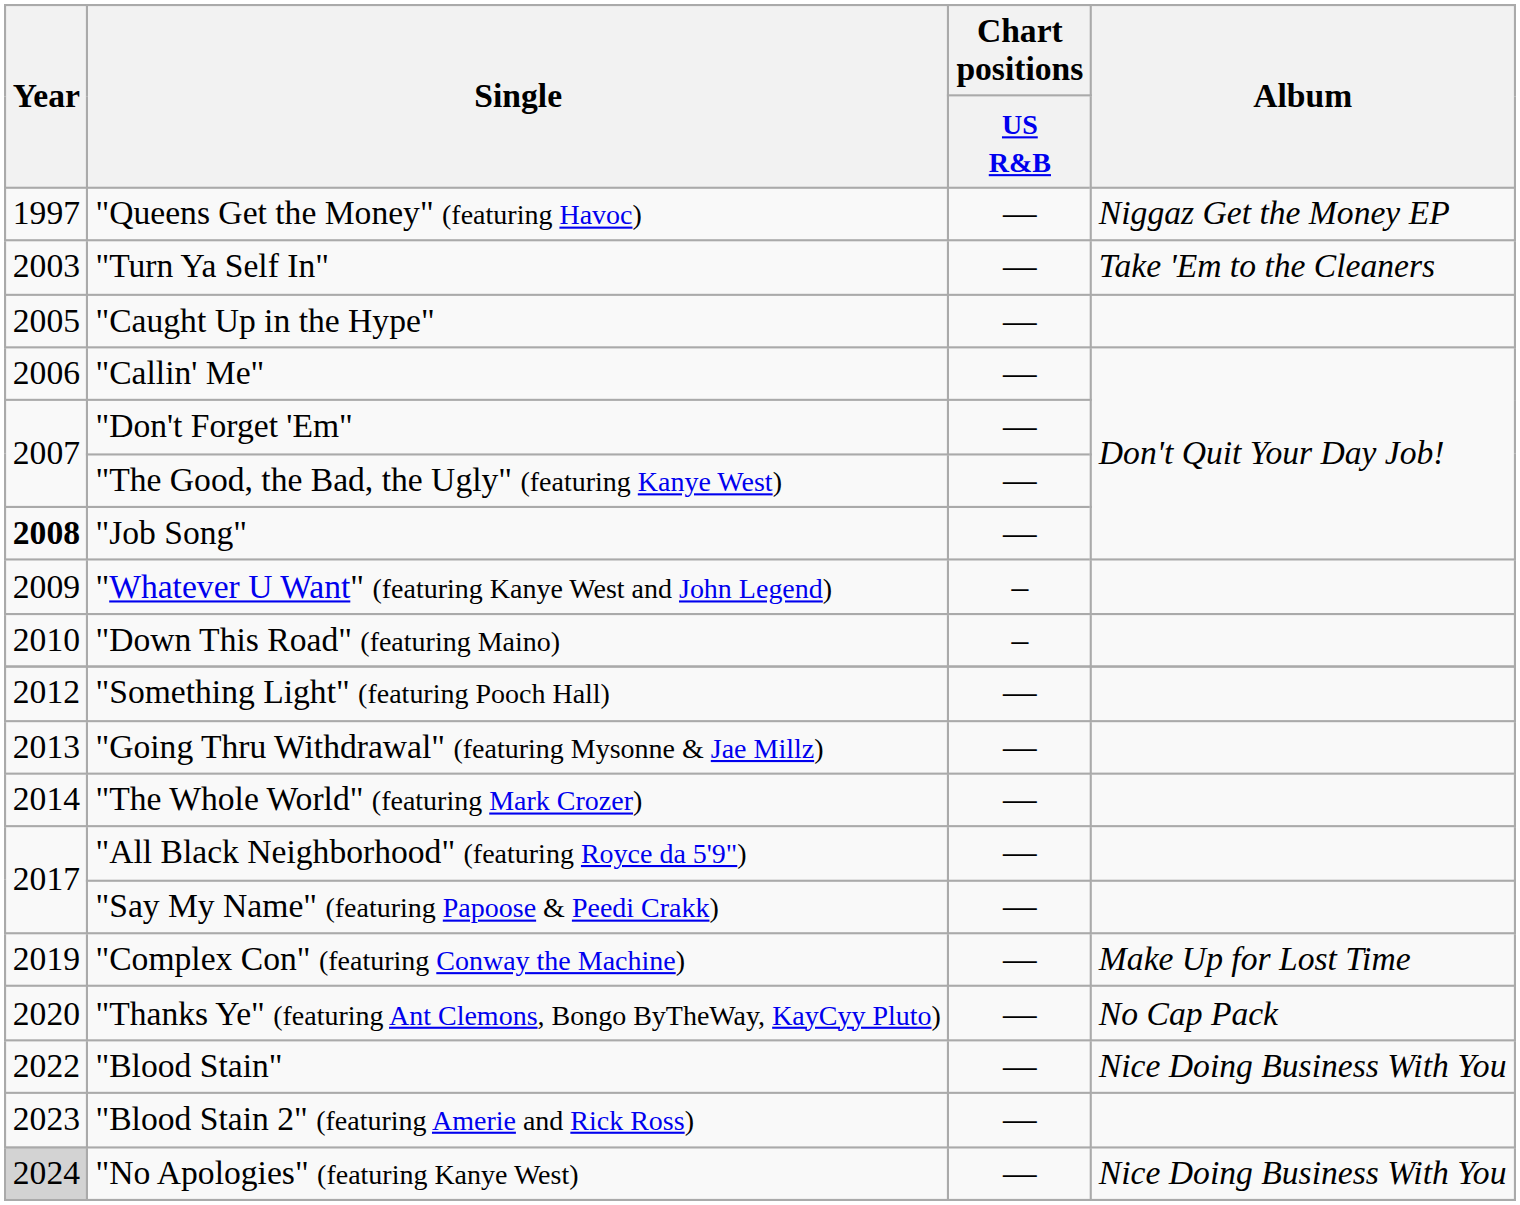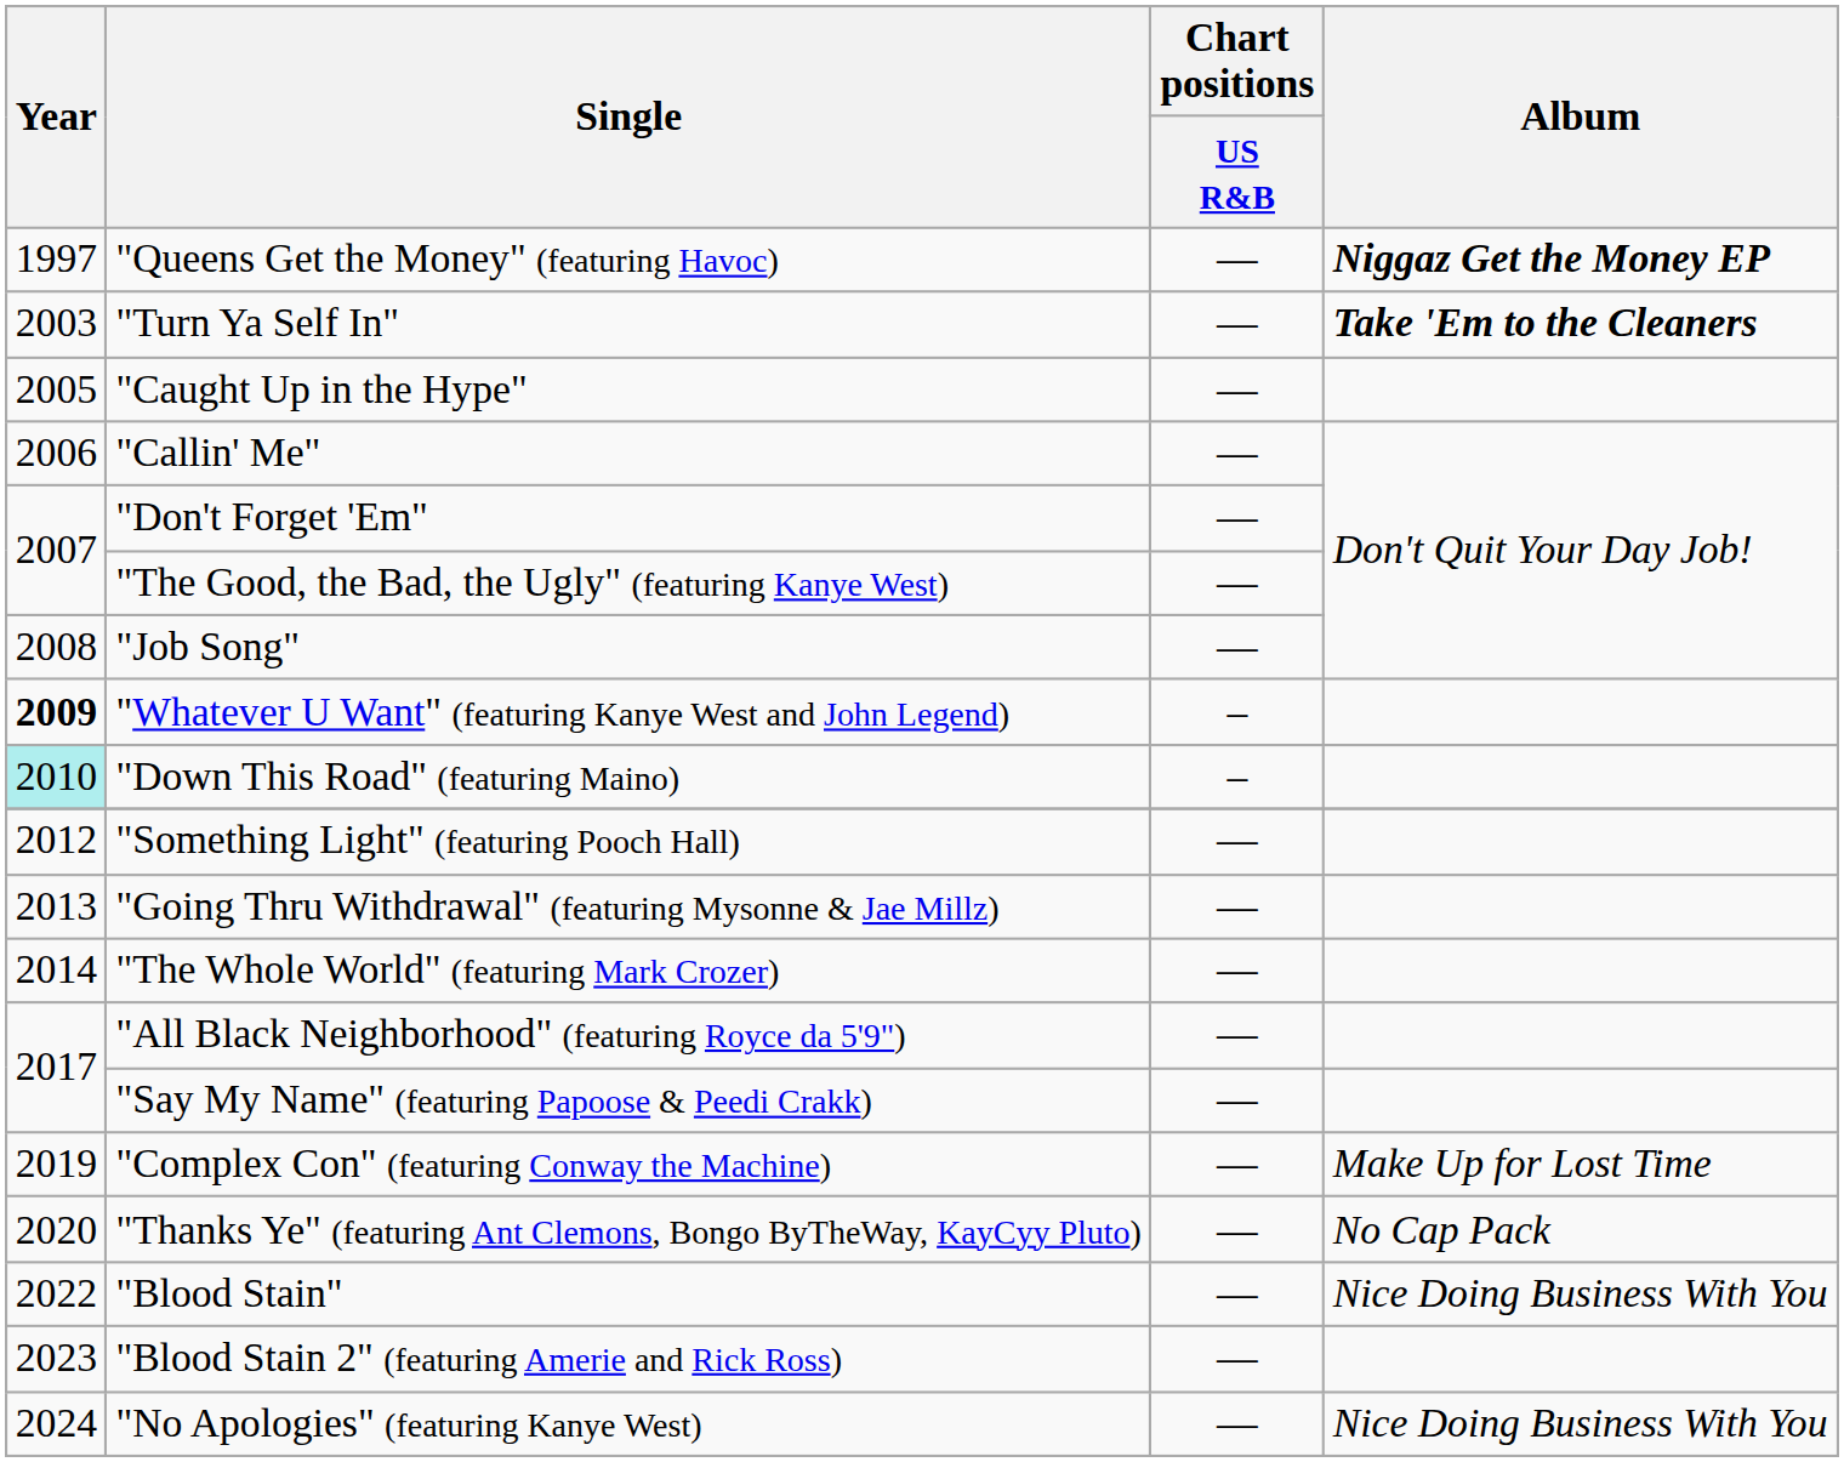"Queens Get the Money" (featuring Havoc) | Album: normal -> bold
"Turn Ya Self In" | Album: normal -> bold
"Job Song" | Year: bold -> normal
"Whatever U Want" (featuring Kanye West and John Legend) | Year: normal -> bold
"Down This Road" (featuring Maino) | Year: no background -> paleturquoise background
"No Apologies" (featuring Kanye West) | Year: lightgrey background -> no background
